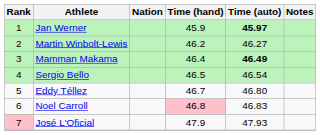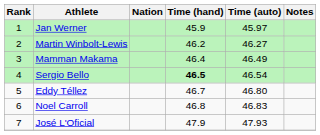Jan Werner | Time (auto): bold -> normal
Mamman Makama | Time (auto): bold -> normal
Sergio Bello | Time (hand): normal -> bold
Noel Carroll | Time (hand): pink background -> no background
José L'Oficial | Rank: pink background -> no background
